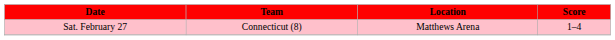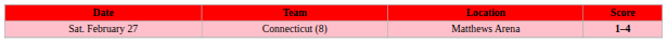Sat. February 27 | Score: normal -> bold
